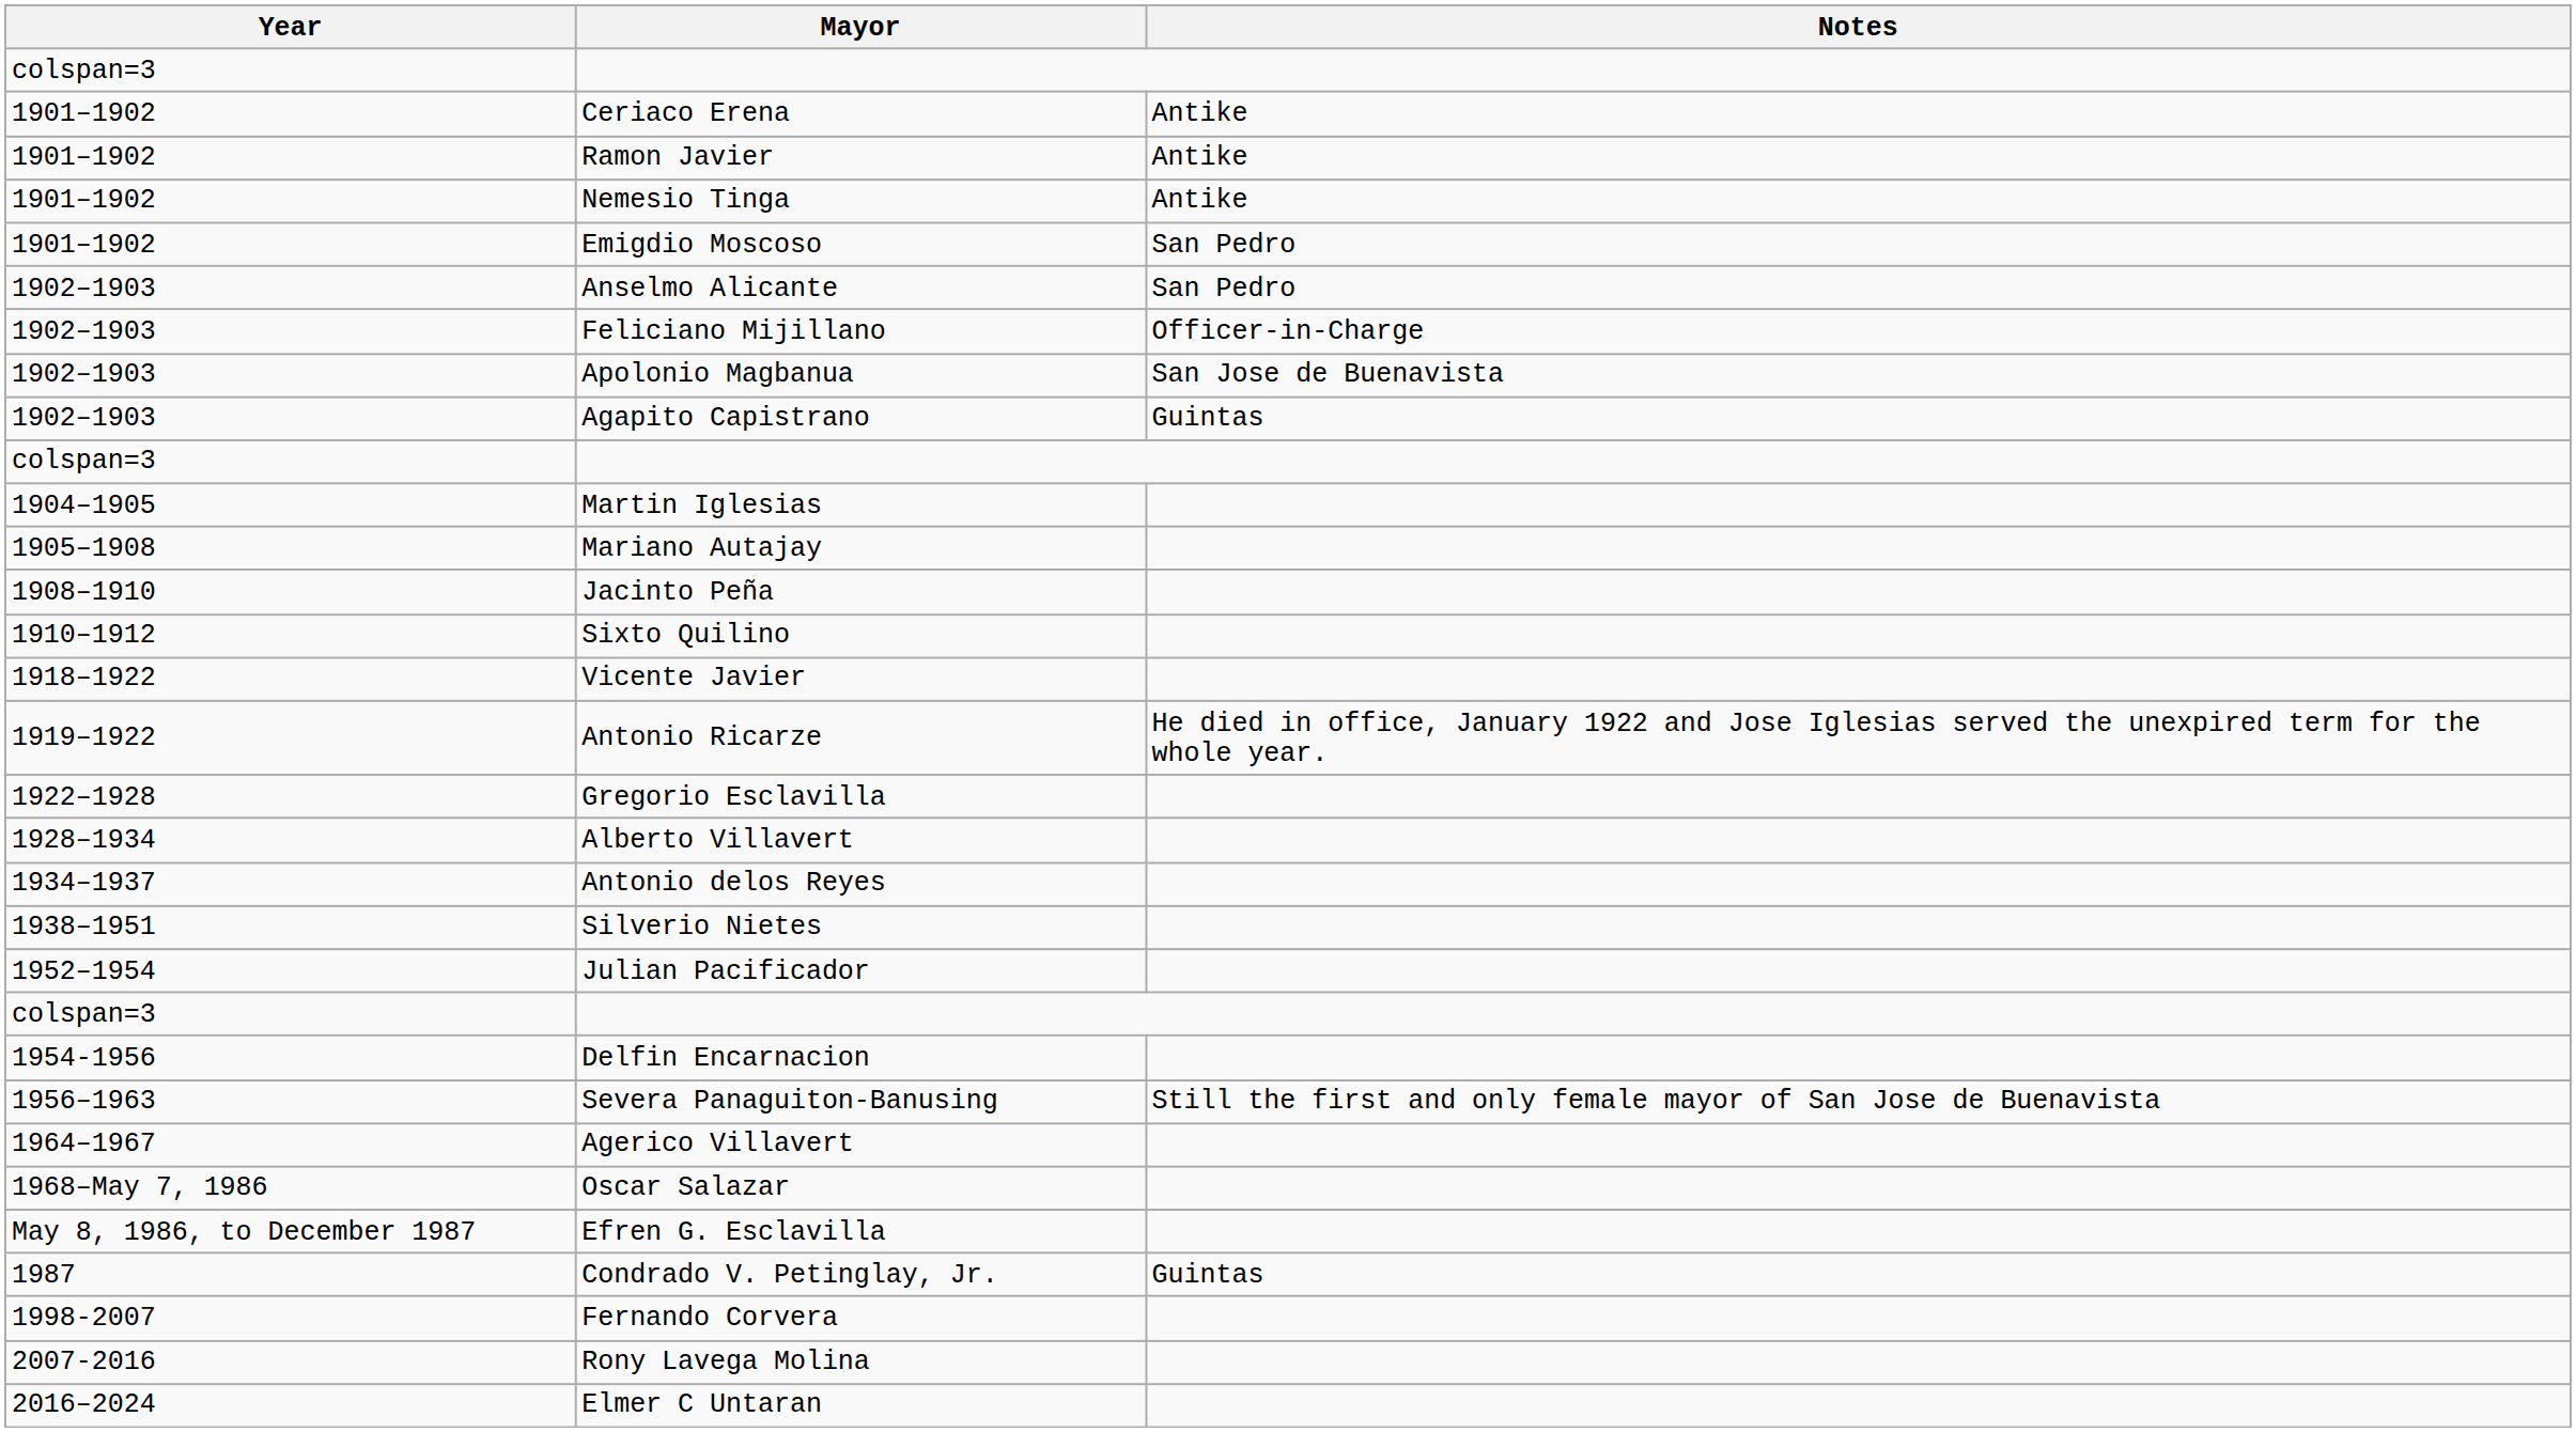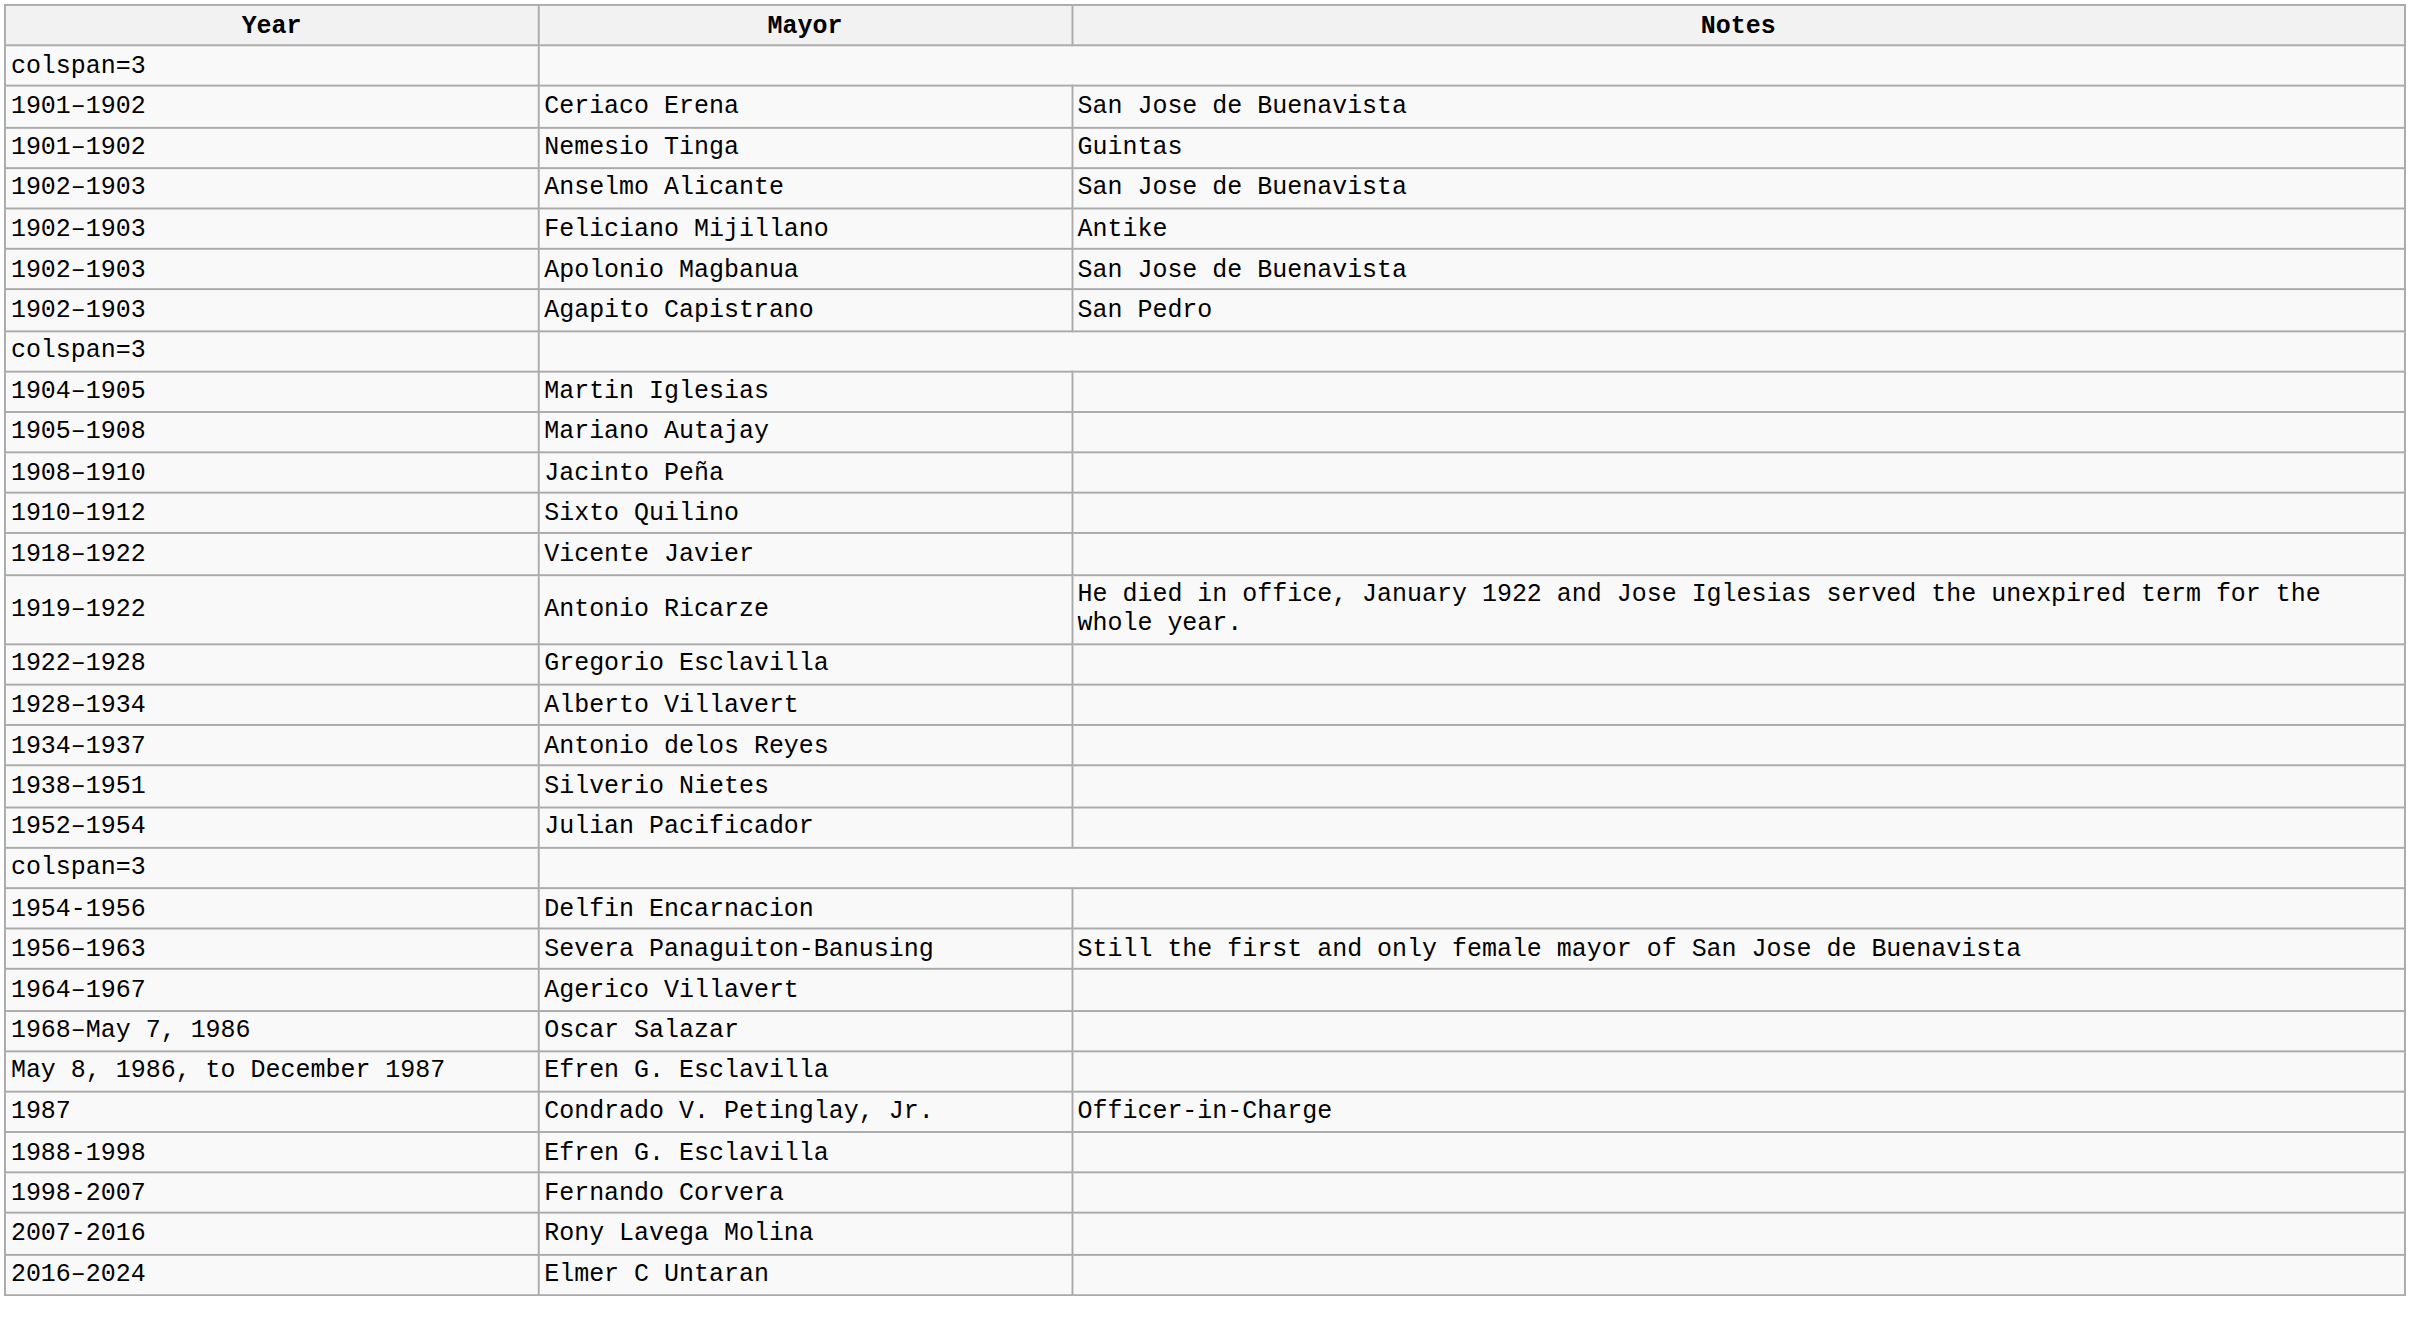Ceriaco Erena | Notes: Antike -> San Jose de Buenavista
- row: 1901–1902 | Ramon Javier | Antike
Nemesio Tinga | Notes: Antike -> Guintas
- row: 1901–1902 | Emigdio Moscoso | San Pedro
Anselmo Alicante | Notes: San Pedro -> San Jose de Buenavista
Feliciano Mijillano | Notes: Officer-in-Charge -> Antike
Agapito Capistrano | Notes: Guintas -> San Pedro
Condrado V. Petinglay, Jr. | Notes: Guintas -> Officer-in-Charge
+ row: 1988-1998 | Efren G. Esclavilla
